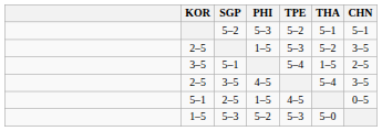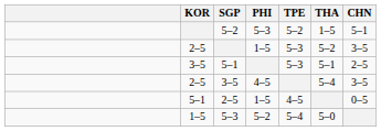row 2 | THA: 5–1 -> 1–5
row 4 | TPE: 5–4 -> 5–3
row 4 | THA: 1–5 -> 5–1
row 7 | TPE: 5–3 -> 5–4
